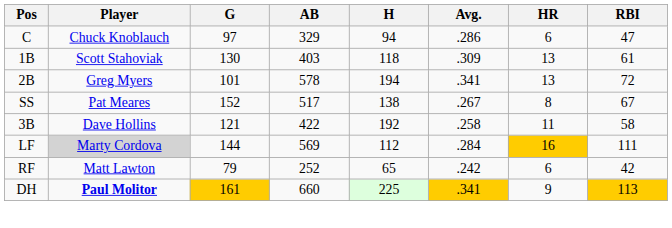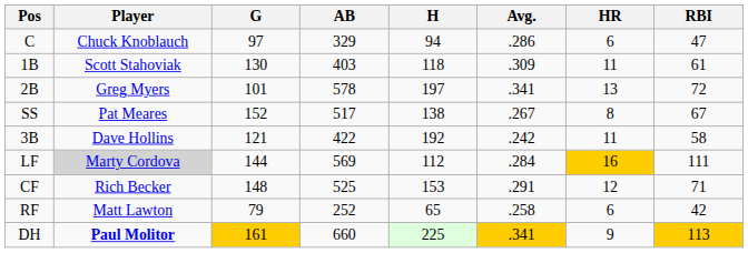1B | HR: 13 -> 11
2B | H: 194 -> 197
3B | Avg.: .258 -> .242
+ row: CF | Rich Becker | 148 | 525 | 153 | .291 | 12 | 71
RF | Avg.: .242 -> .258
